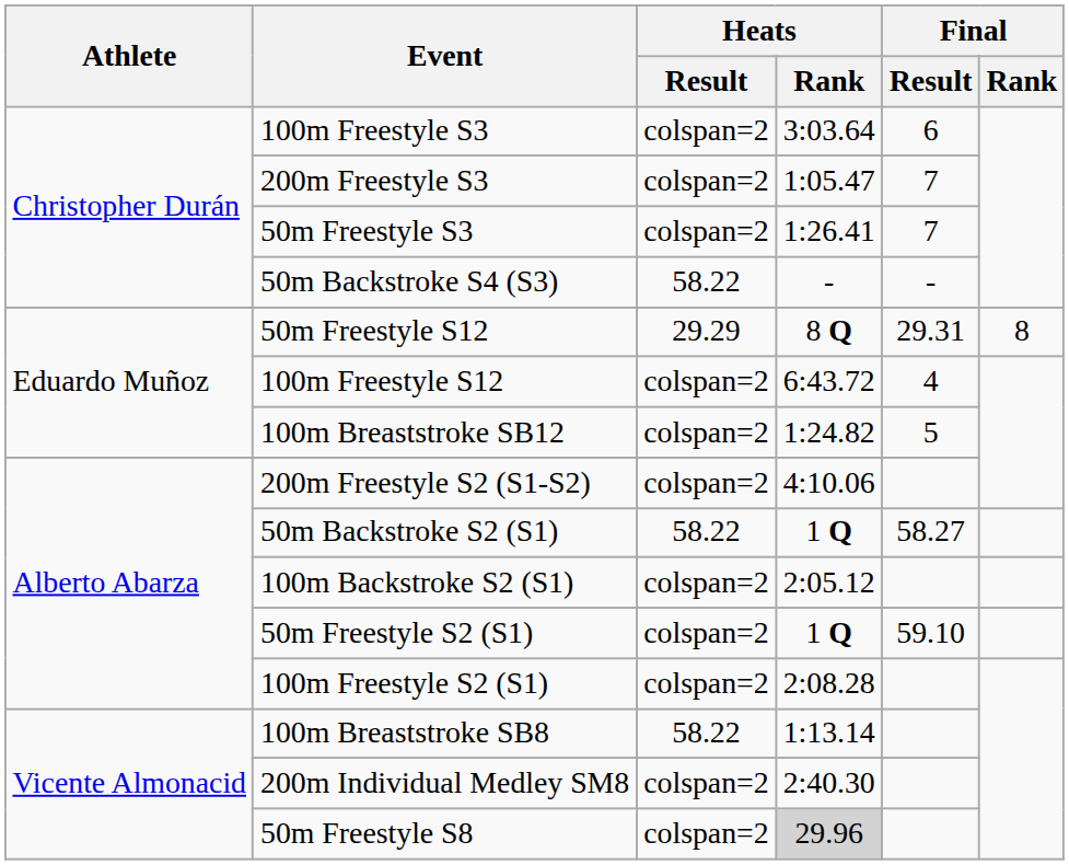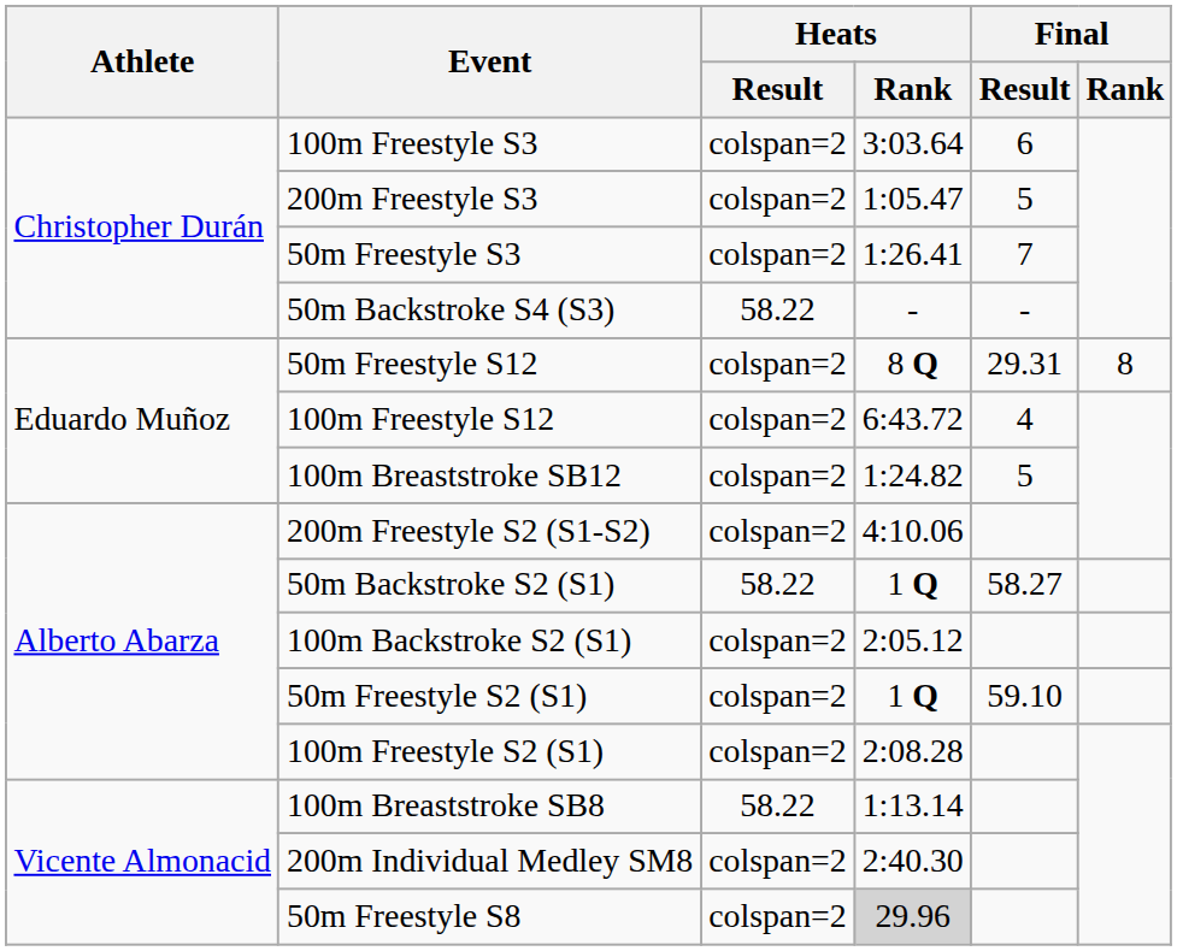200m Freestyle S3 | Final / Result: 7 -> 5
50m Freestyle S12 | Heats / Result: 29.29 -> colspan=2
